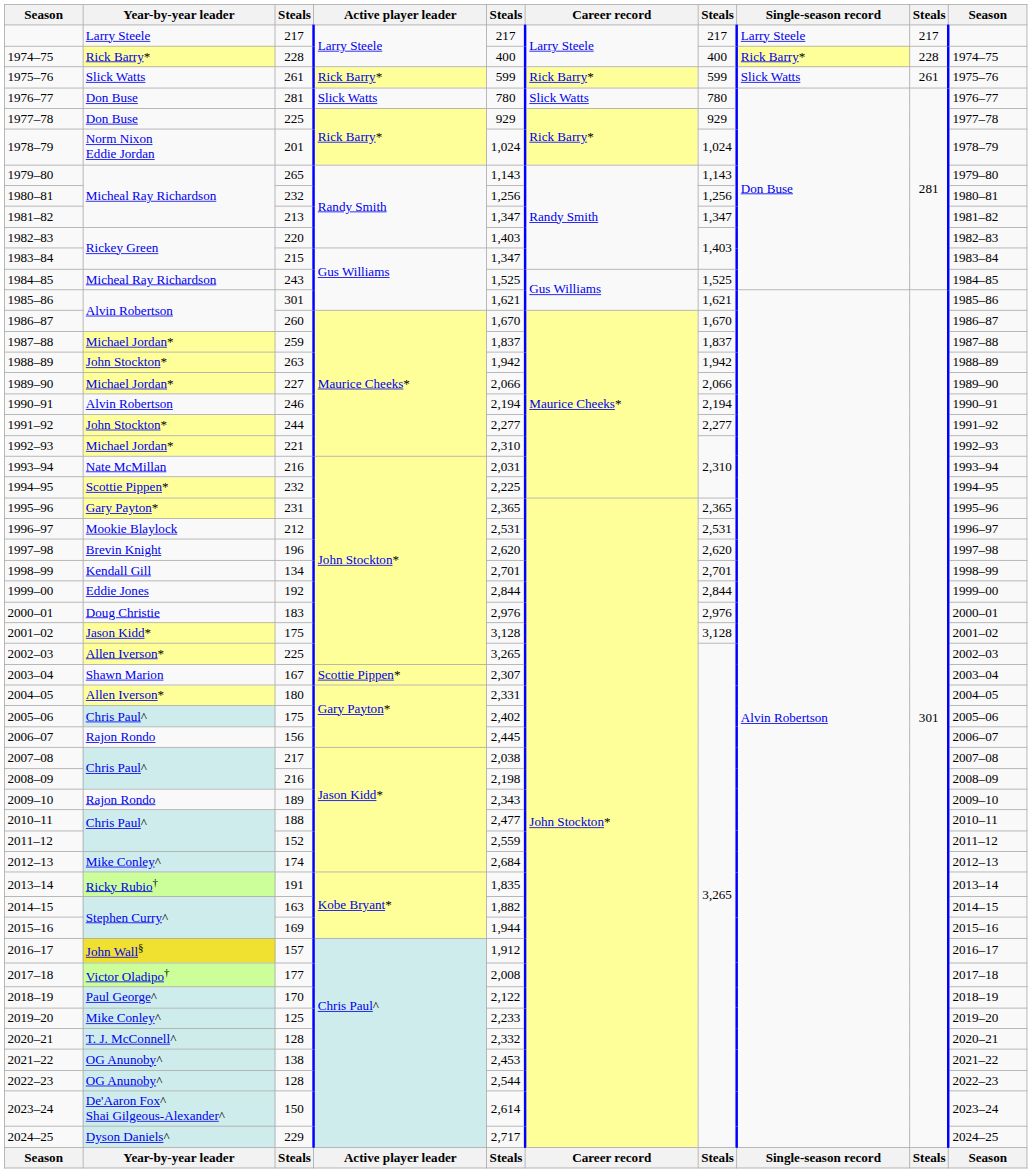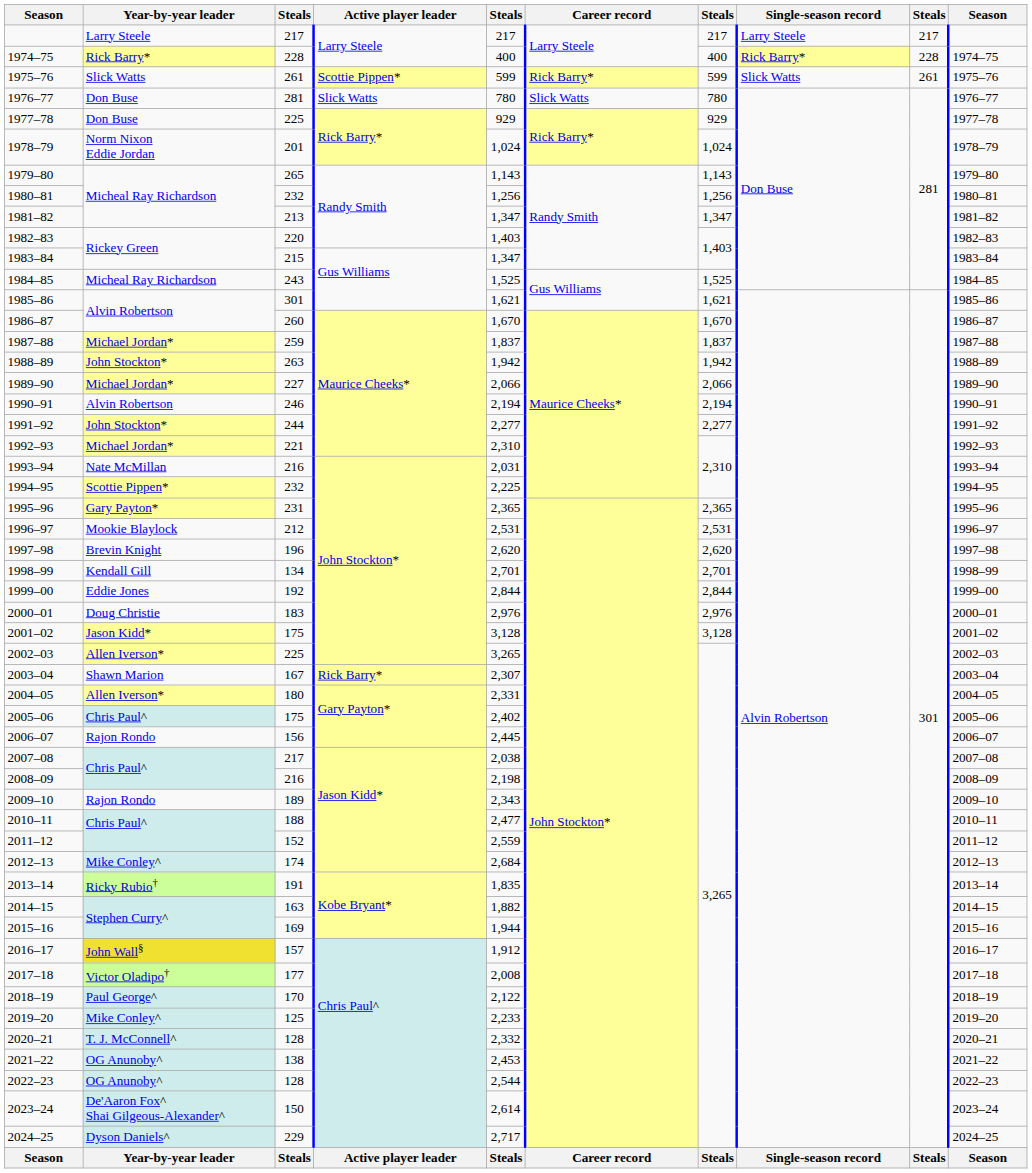row 4 | Active player leader: Rick Barry* -> Scottie Pippen*
row 32 | Active player leader: Scottie Pippen* -> Rick Barry*
